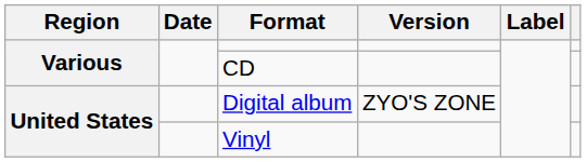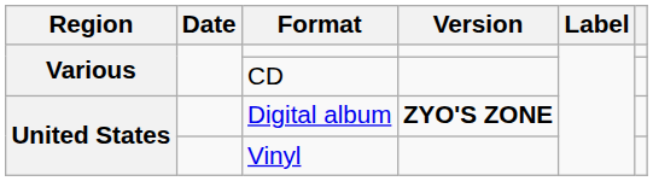Digital album | Version: normal -> bold
